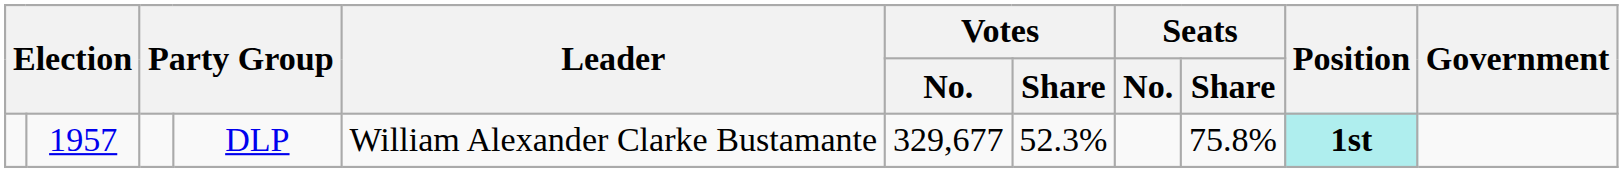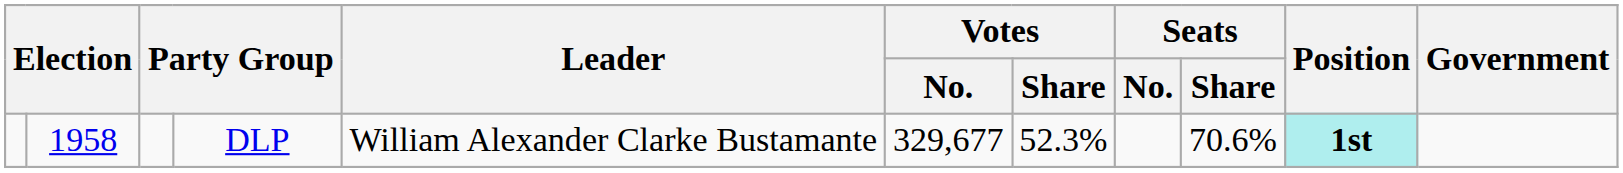row 3 | column 2: 1957 -> 1958
row 3 | Seats / Share: 75.8% -> 70.6%
